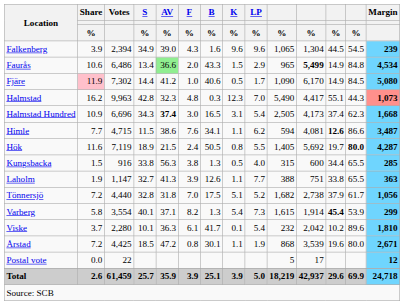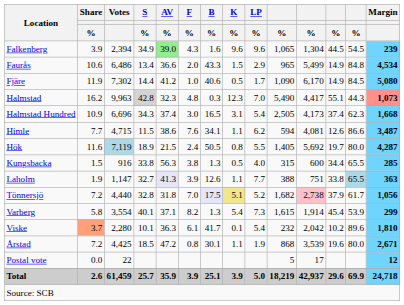Falkenberg | AV / %: no background -> lightgreen background
Faurås | AV / %: lightgreen background -> no background
Faurås | column 11: bold -> normal
Fjäre | Share / %: pink background -> no background
Halmstad | S / %: no background -> lightgrey background
Halmstad Hundred | AV / %: bold -> normal
Himle | column 12: bold -> normal
Hök | Votes: no background -> lightblue background
Hök | column 13: bold -> normal
Laholm | AV / %: no background -> lavender background
Laholm | column 13: no background -> lightblue background
Tönnersjö | B / %: no background -> lavender background
Tönnersjö | K / %: no background -> khaki background
Tönnersjö | column 11: no background -> pink background
Varberg | column 12: bold -> normal
Viske | Share / %: no background -> lightsalmon background
